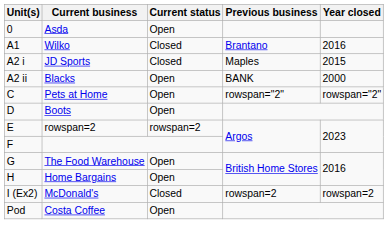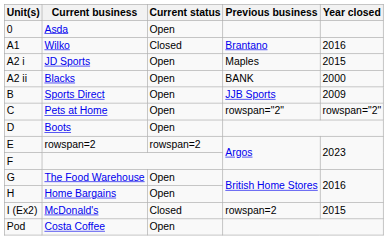JD Sports | Current status: Closed -> Open
+ row: B | Sports Direct | Open | JJB Sports | 2009
McDonald's | Year closed: rowspan=2 -> 2015
